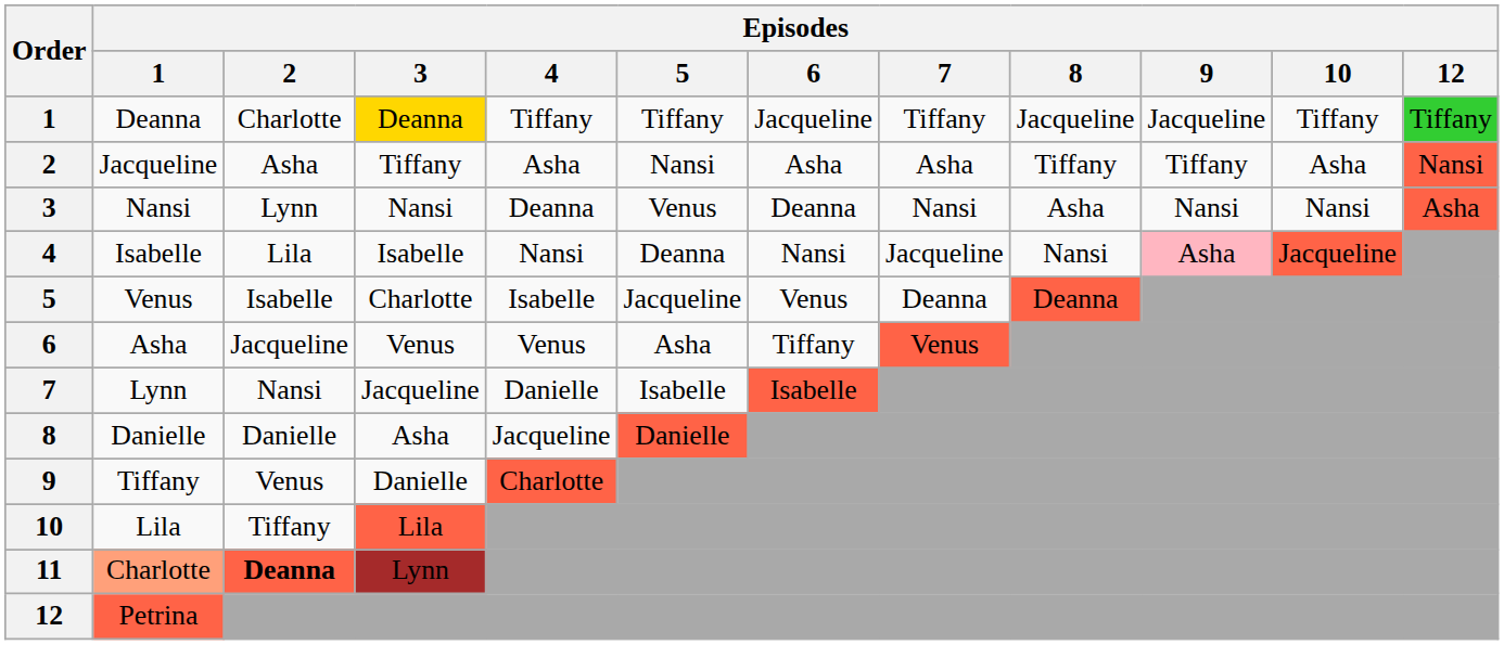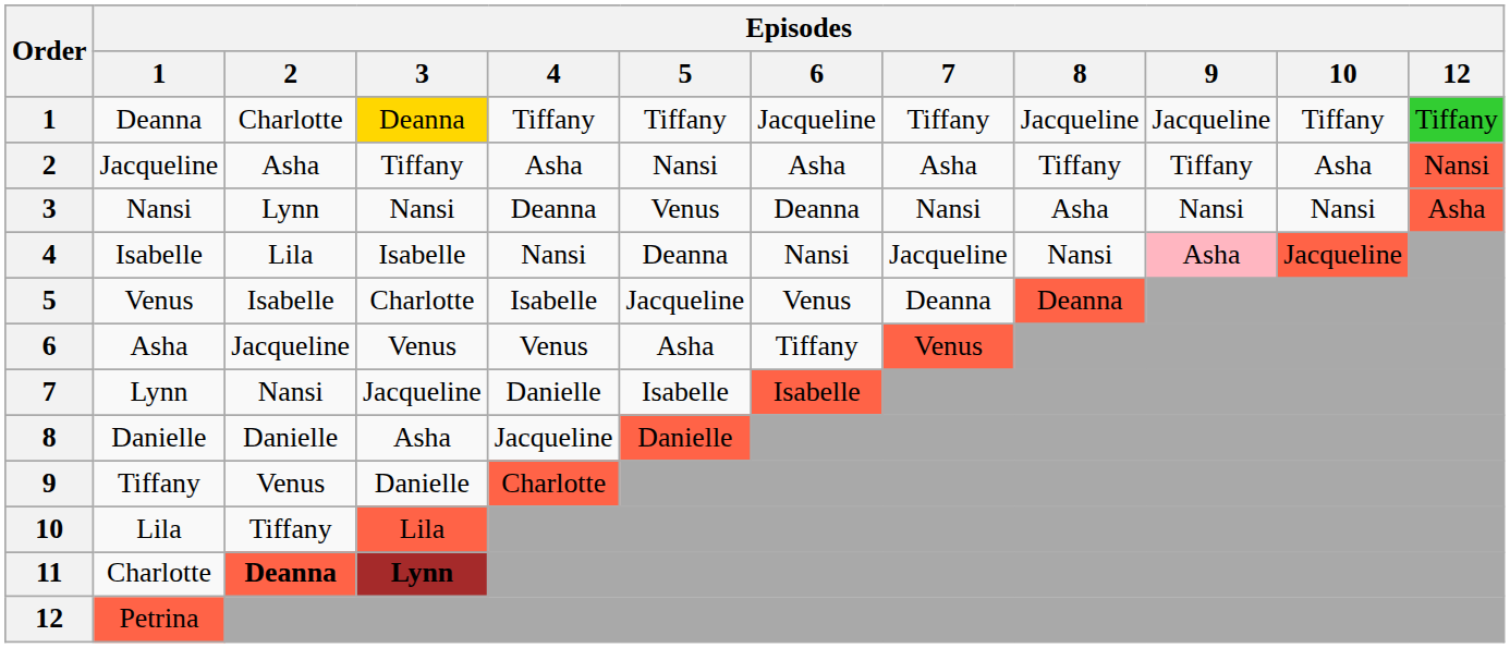11 | Episodes / 1: lightsalmon background -> no background
11 | Episodes / 3: normal -> bold
